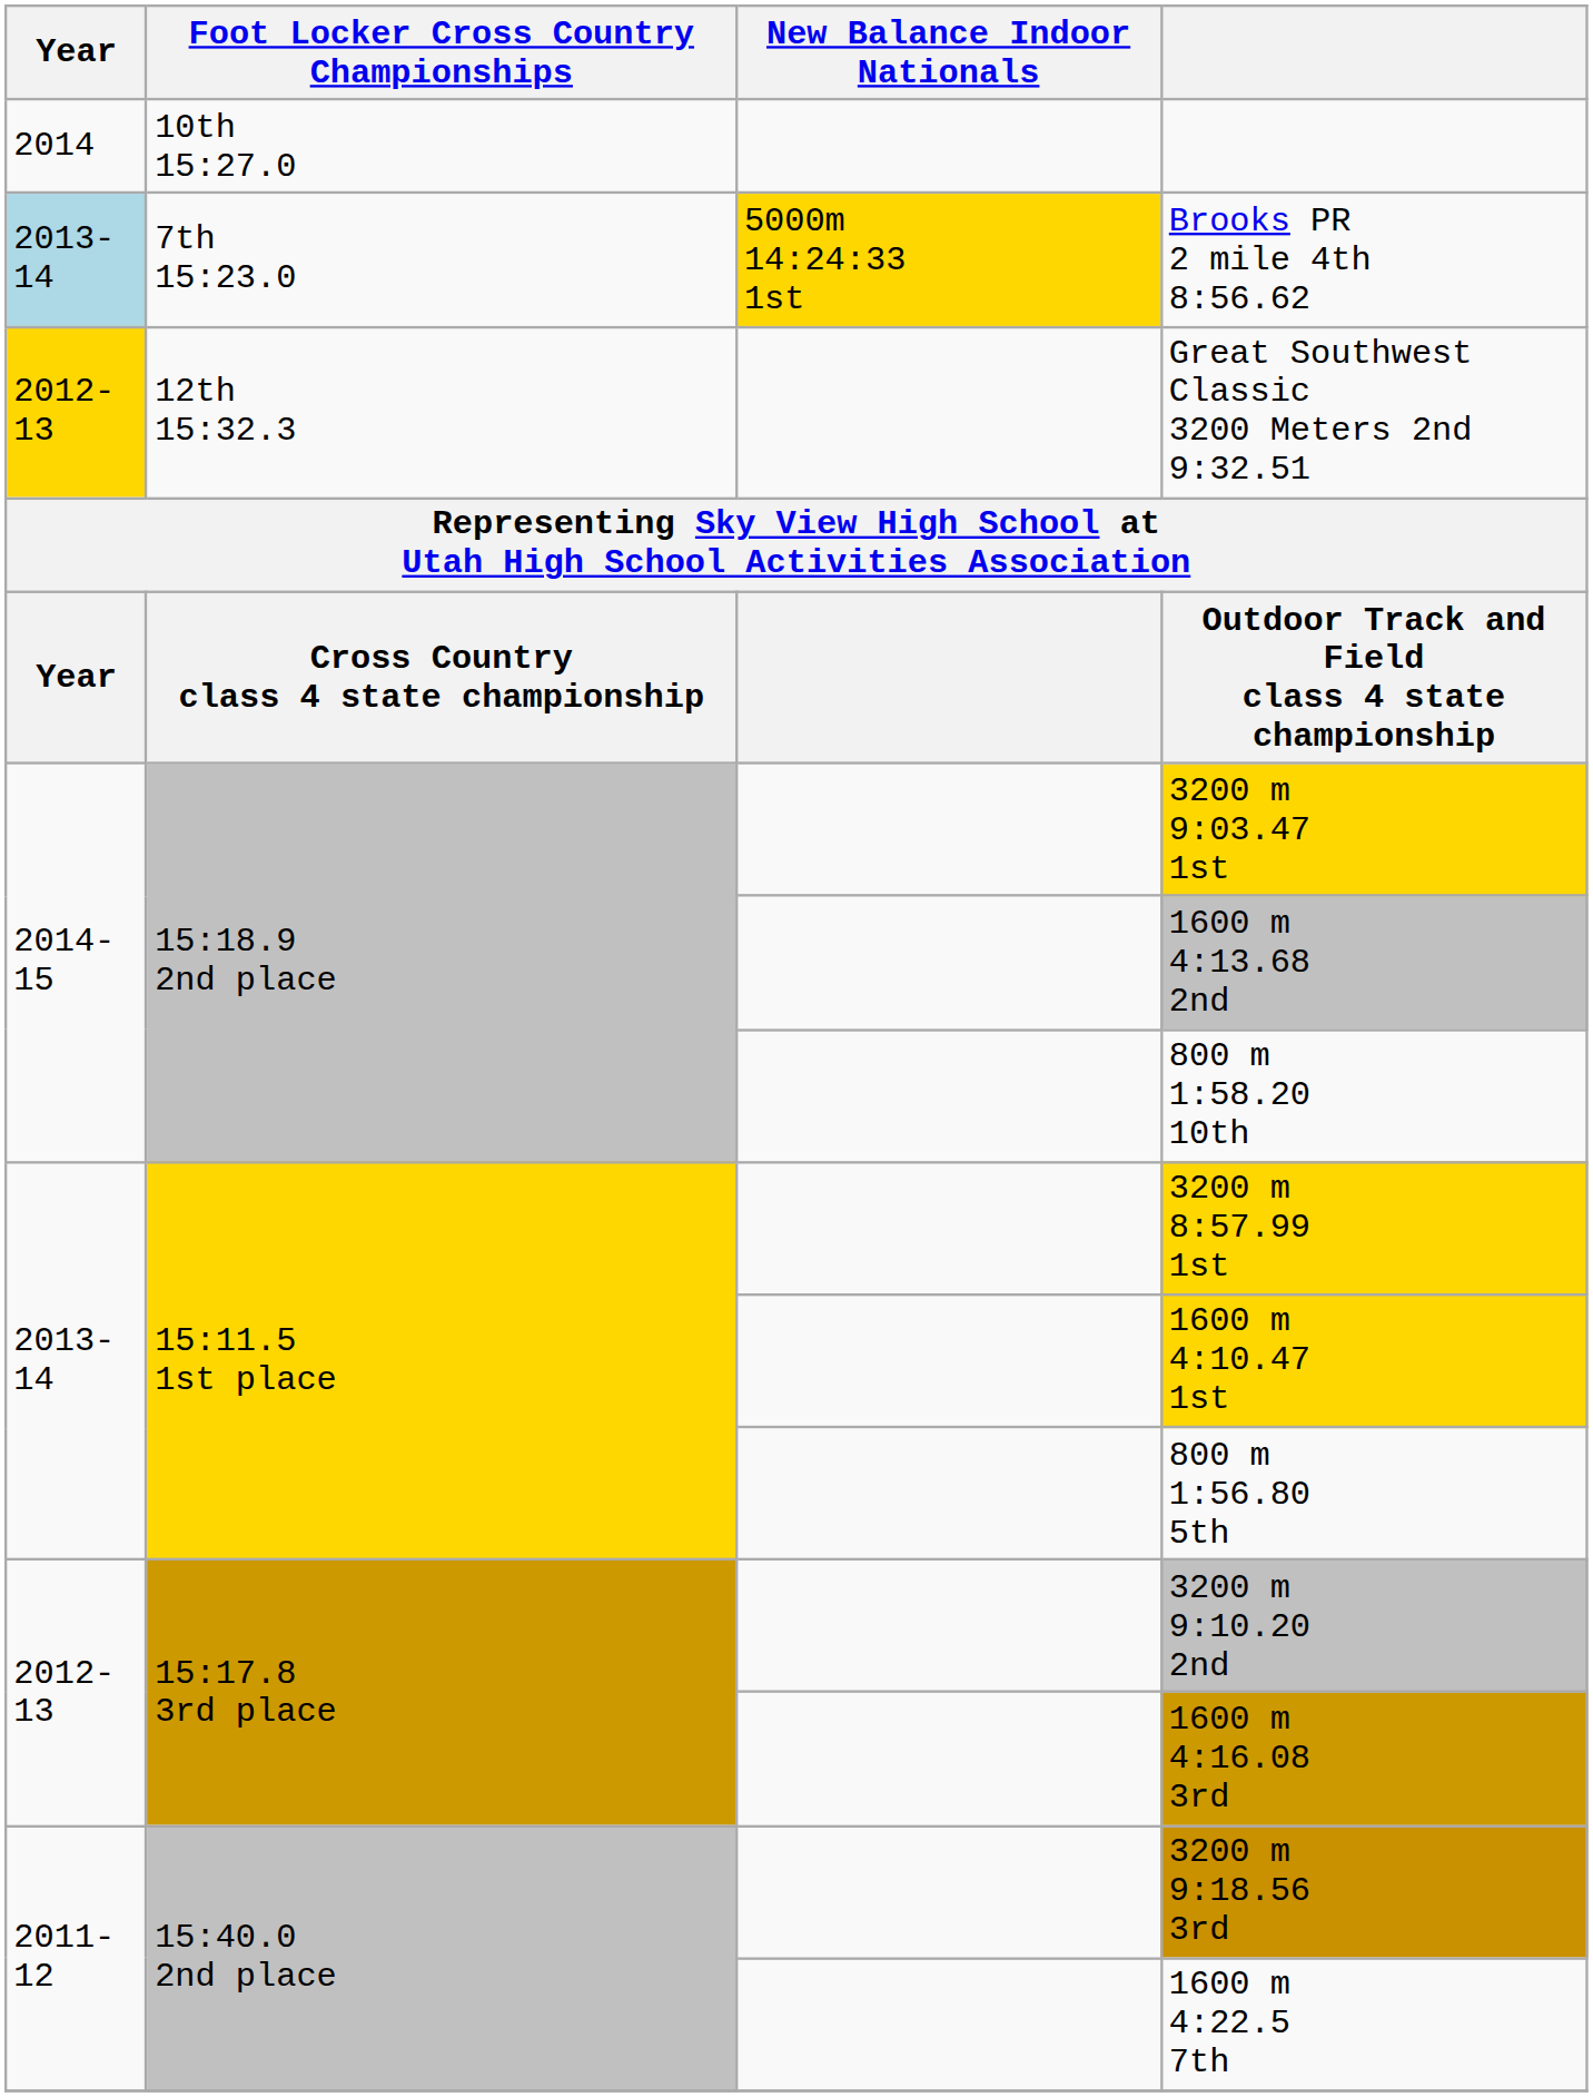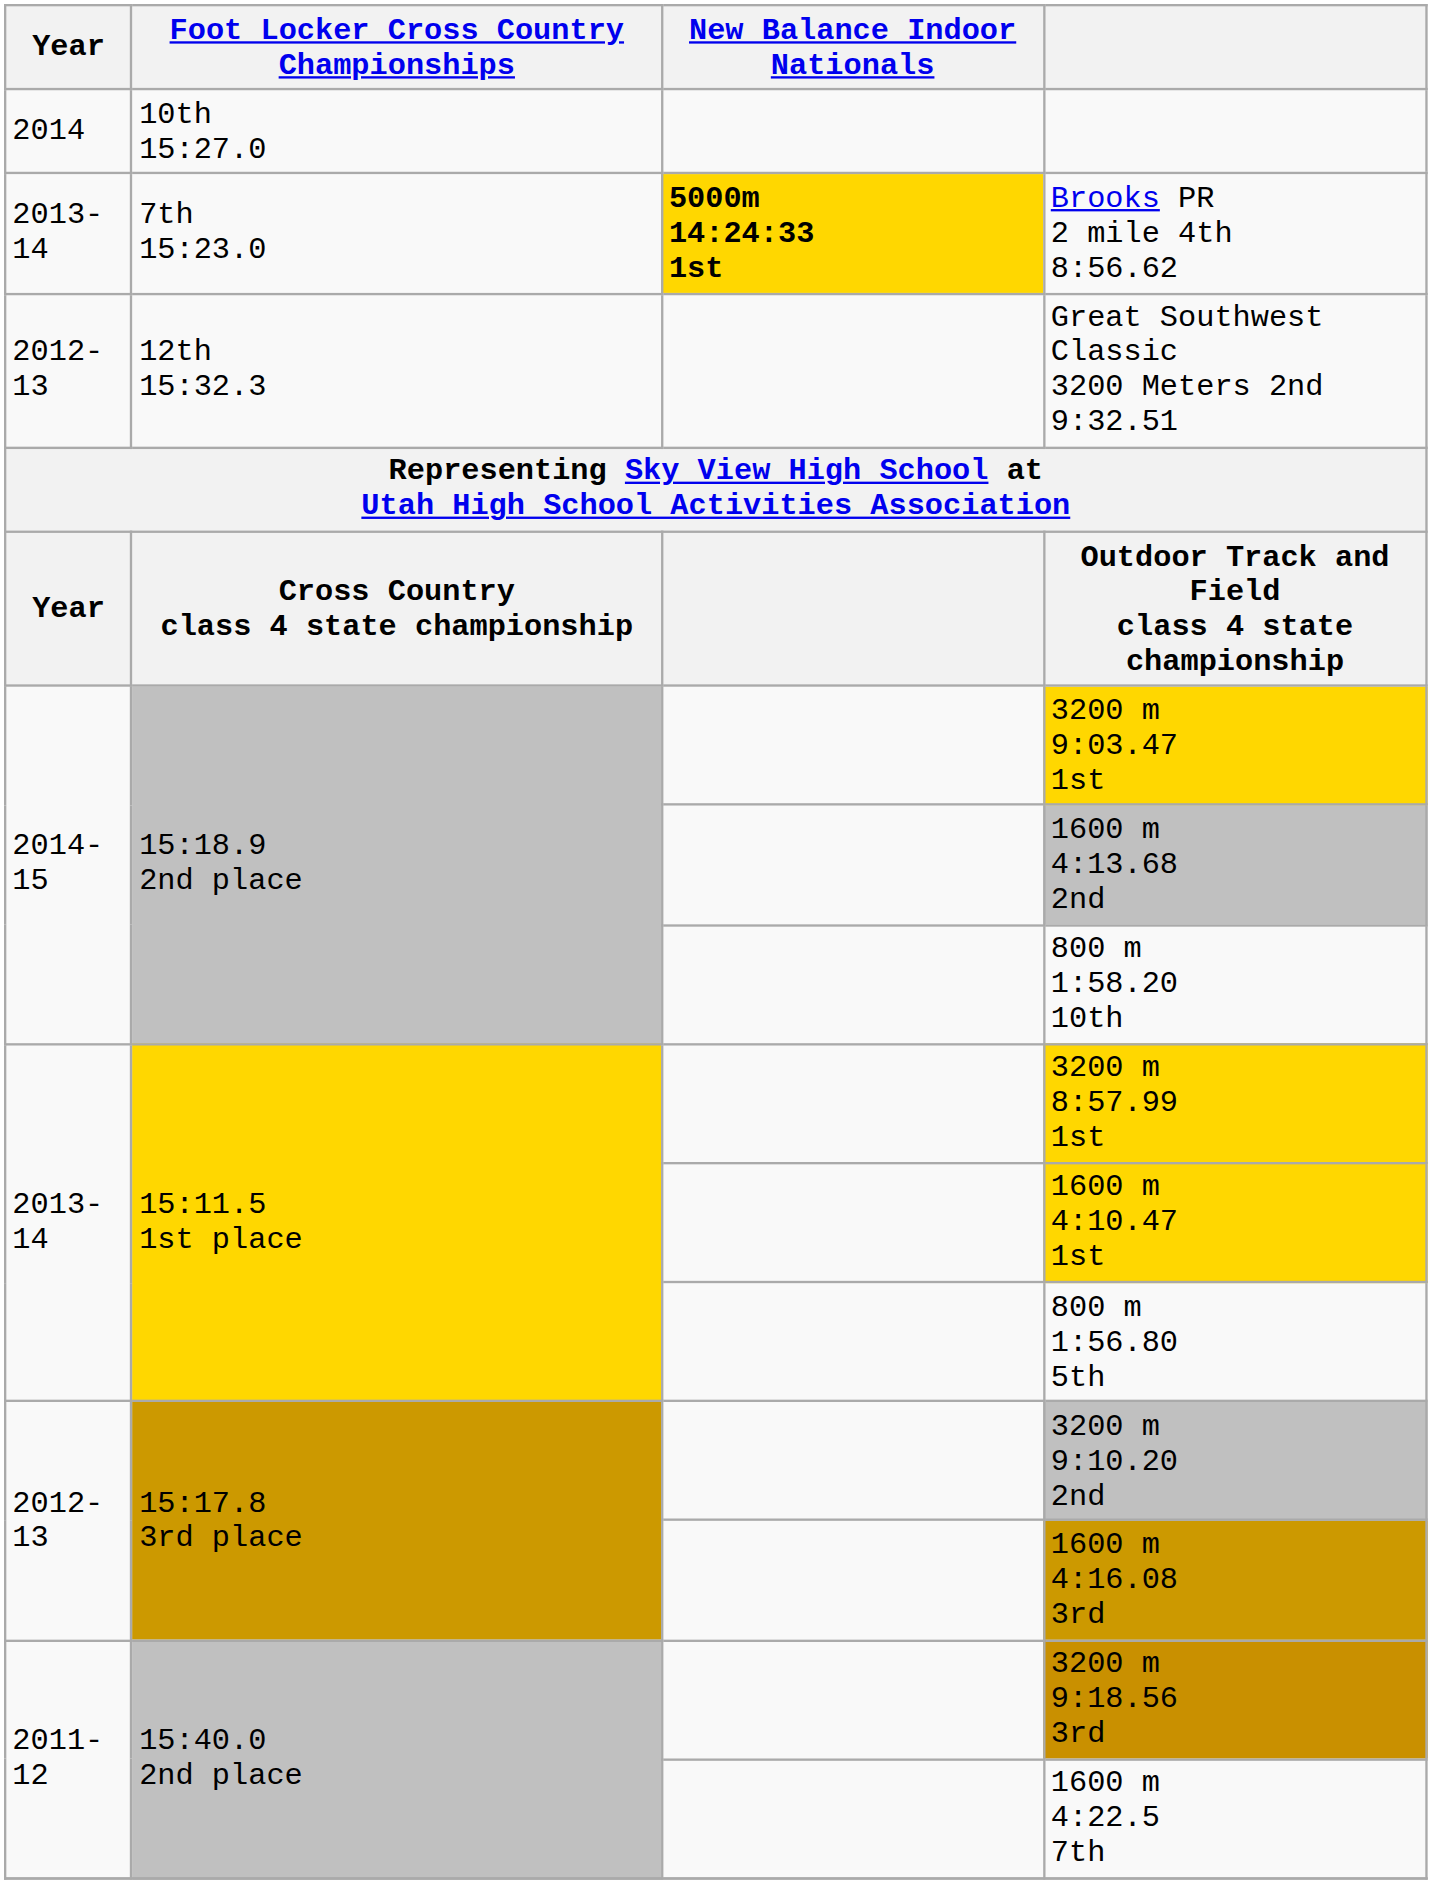Brooks PR 2 mile 4th 8:56.62 | Year: lightblue background -> no background
Brooks PR 2 mile 4th 8:56.62 | New Balance Indoor Nationals: normal -> bold
Great Southwest Classic 3200 Meters 2nd 9:32.51 | Year: gold background -> no background
